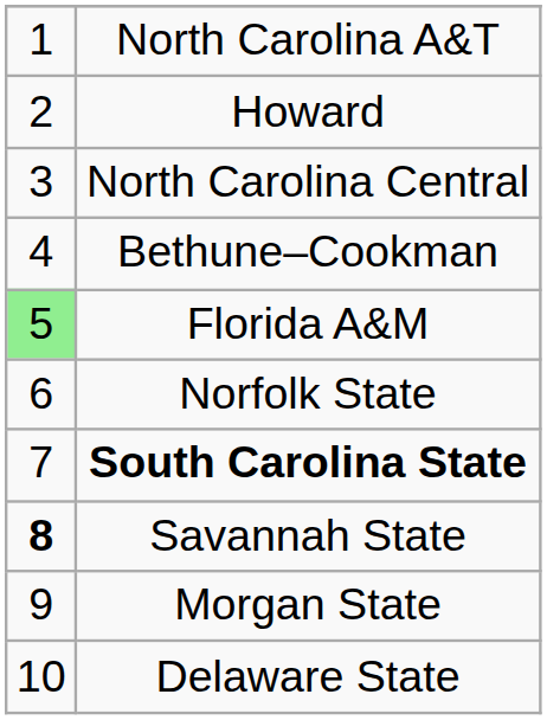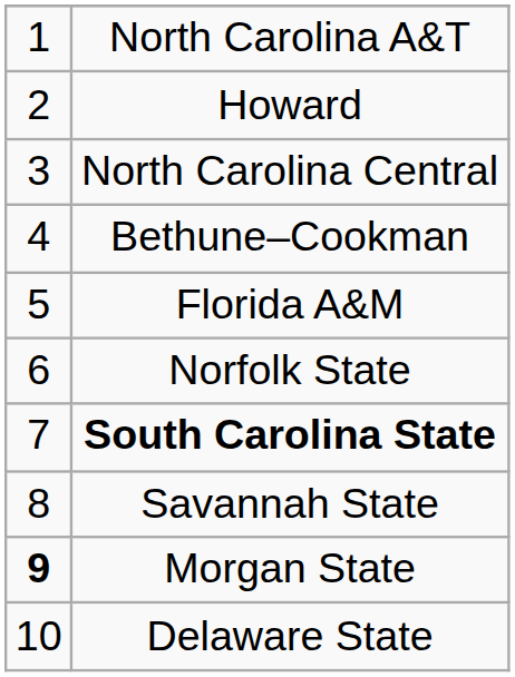Florida A&M | column 1: lightgreen background -> no background
Savannah State | column 1: bold -> normal
Morgan State | column 1: normal -> bold
